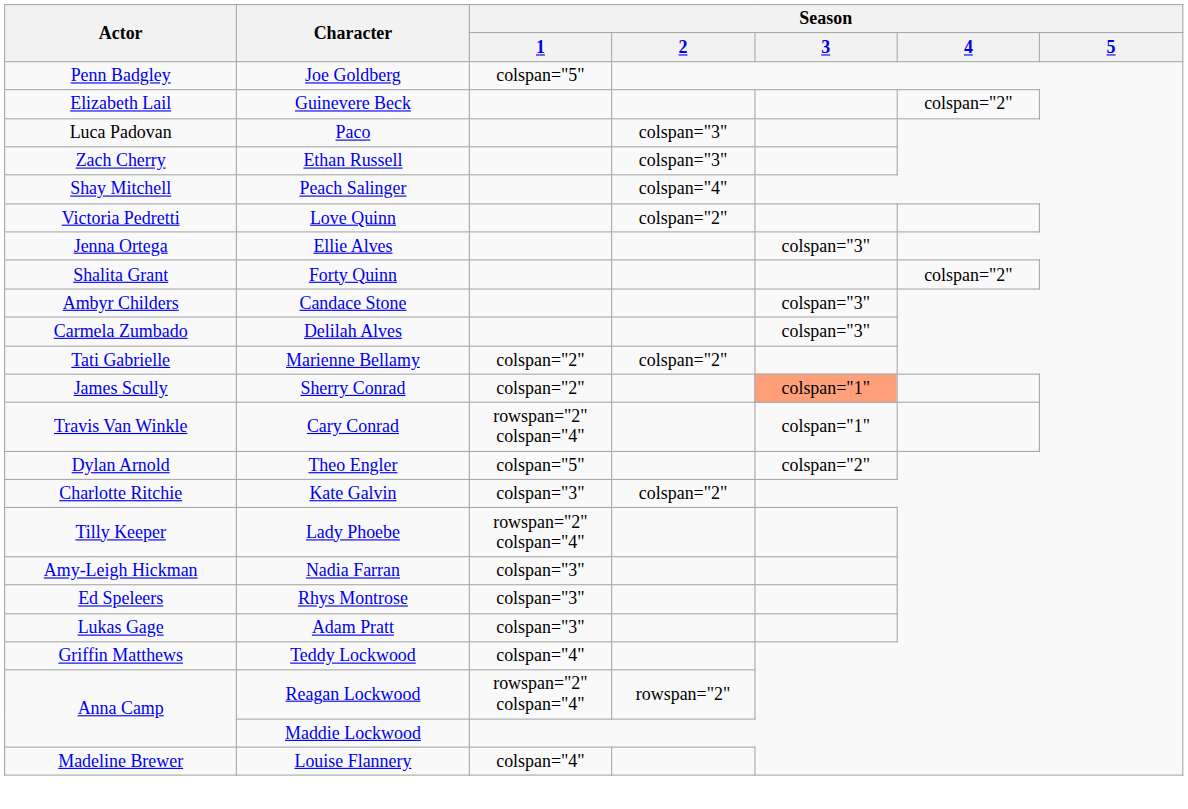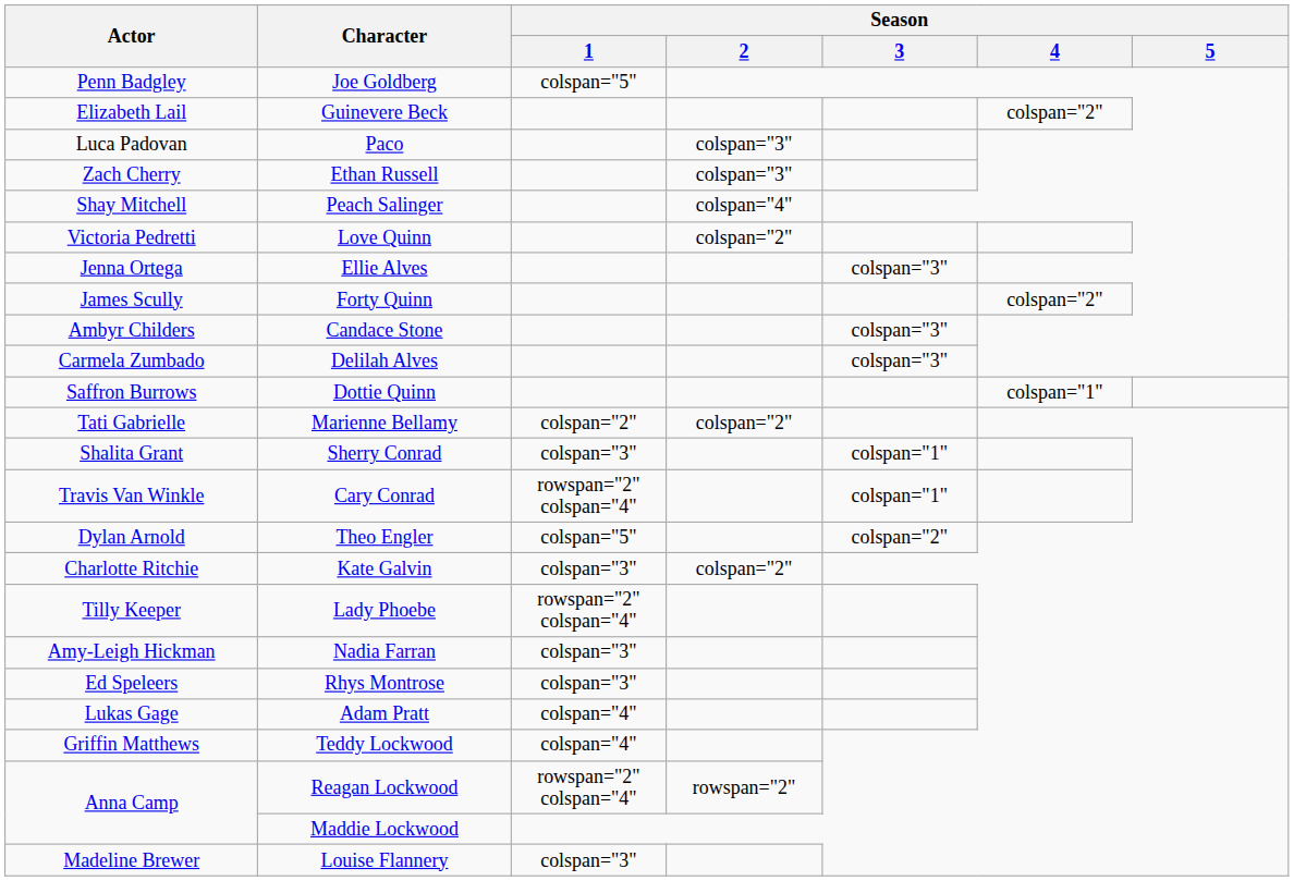Forty Quinn | Actor: Shalita Grant -> James Scully
+ row: Saffron Burrows | Dottie Quinn | colspan="1"
Sherry Conrad | Actor: James Scully -> Shalita Grant
Sherry Conrad | Season / 1: colspan="2" -> colspan="3"
Sherry Conrad | Season / 3: lightsalmon background -> no background
Adam Pratt | Season / 1: colspan="3" -> colspan="4"
Louise Flannery | Season / 1: colspan="4" -> colspan="3"
